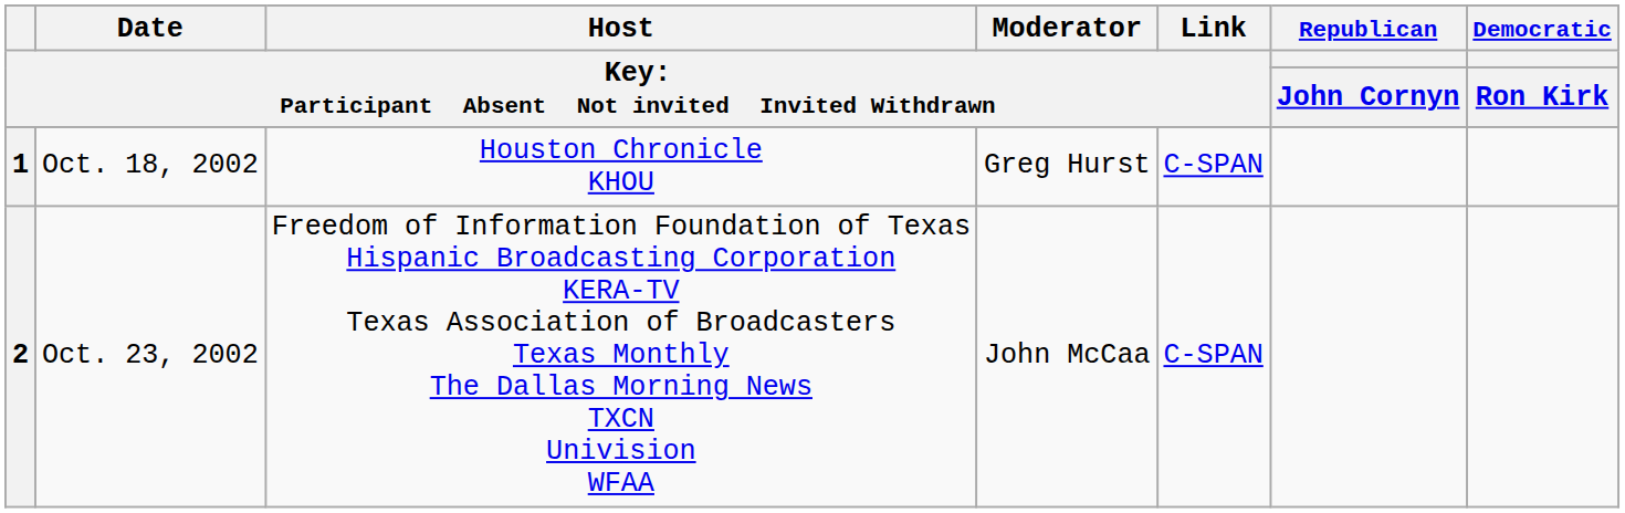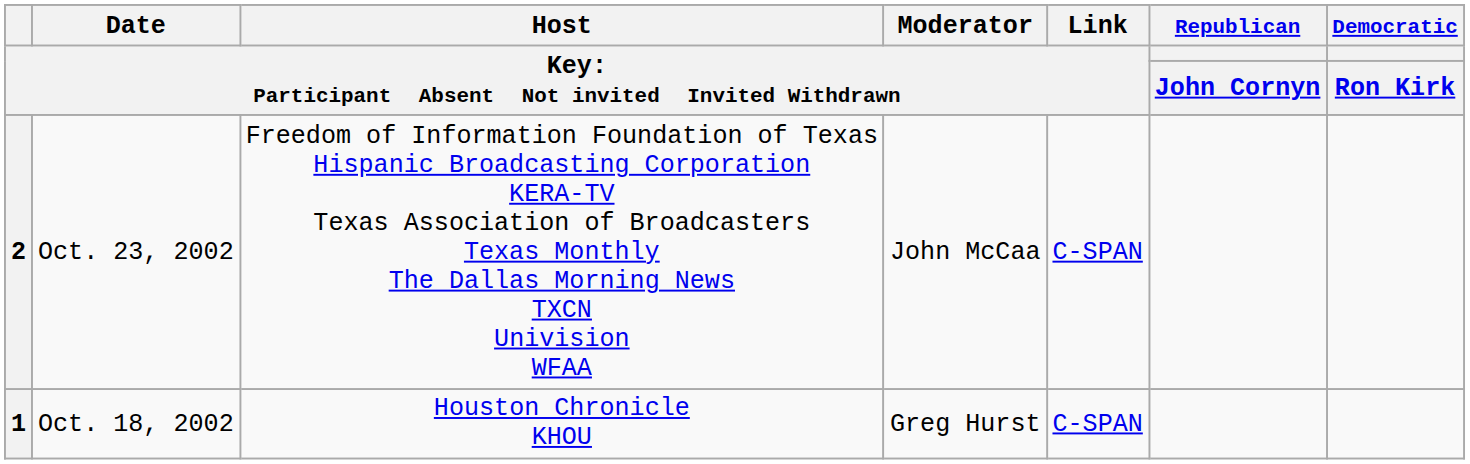rows swapped: 1 <-> 2
